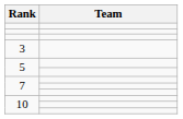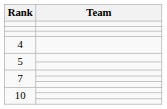row 5 | Rank: 3 -> 4
